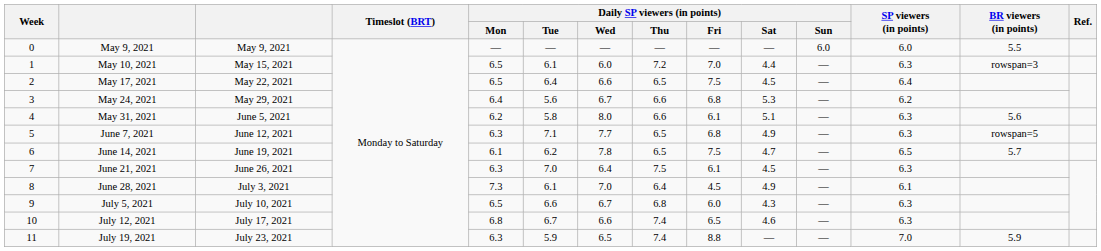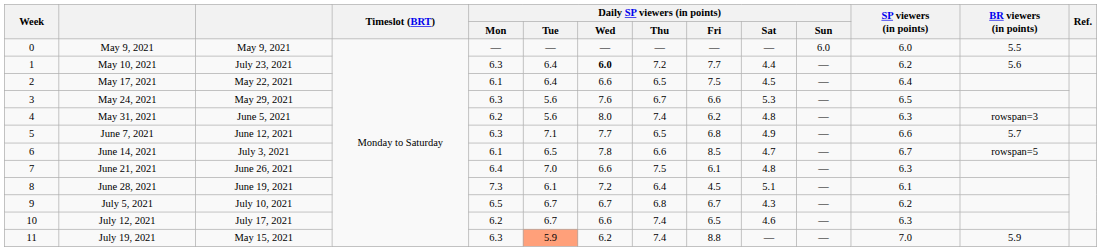May 10, 2021 | column 3: May 15, 2021 -> July 23, 2021
May 10, 2021 | Daily SP viewers (in points) / Mon: 6.5 -> 6.3
May 10, 2021 | Daily SP viewers (in points) / Tue: 6.1 -> 6.4
May 10, 2021 | Daily SP viewers (in points) / Wed: normal -> bold
May 10, 2021 | Daily SP viewers (in points) / Fri: 7.0 -> 7.7
May 10, 2021 | SP viewers (in points): 6.3 -> 6.2
May 10, 2021 | BR viewers (in points): rowspan=3 -> 5.6
May 17, 2021 | Daily SP viewers (in points) / Mon: 6.5 -> 6.1
May 24, 2021 | Daily SP viewers (in points) / Mon: 6.4 -> 6.3
May 24, 2021 | Daily SP viewers (in points) / Wed: 6.7 -> 7.6
May 24, 2021 | Daily SP viewers (in points) / Thu: 6.6 -> 6.7
May 24, 2021 | Daily SP viewers (in points) / Fri: 6.8 -> 6.6
May 24, 2021 | SP viewers (in points): 6.2 -> 6.5
May 31, 2021 | Daily SP viewers (in points) / Tue: 5.8 -> 5.6
May 31, 2021 | Daily SP viewers (in points) / Thu: 6.6 -> 7.4
May 31, 2021 | Daily SP viewers (in points) / Fri: 6.1 -> 6.2
May 31, 2021 | Daily SP viewers (in points) / Sat: 5.1 -> 4.8
May 31, 2021 | BR viewers (in points): 5.6 -> rowspan=3
June 7, 2021 | SP viewers (in points): 6.3 -> 6.6
June 7, 2021 | BR viewers (in points): rowspan=5 -> 5.7
June 14, 2021 | column 3: June 19, 2021 -> July 3, 2021
June 14, 2021 | Daily SP viewers (in points) / Tue: 6.2 -> 6.5
June 14, 2021 | Daily SP viewers (in points) / Thu: 6.5 -> 6.6
June 14, 2021 | Daily SP viewers (in points) / Fri: 7.5 -> 8.5
June 14, 2021 | SP viewers (in points): 6.5 -> 6.7
June 14, 2021 | BR viewers (in points): 5.7 -> rowspan=5
June 21, 2021 | Daily SP viewers (in points) / Mon: 6.3 -> 6.4
June 21, 2021 | Daily SP viewers (in points) / Wed: 6.4 -> 6.6
June 21, 2021 | Daily SP viewers (in points) / Sat: 4.5 -> 4.8
June 28, 2021 | column 3: July 3, 2021 -> June 19, 2021
June 28, 2021 | Daily SP viewers (in points) / Wed: 7.0 -> 7.2
June 28, 2021 | Daily SP viewers (in points) / Sat: 4.9 -> 5.1
July 5, 2021 | Daily SP viewers (in points) / Tue: 6.6 -> 6.7
July 5, 2021 | Daily SP viewers (in points) / Fri: 6.0 -> 6.7
July 5, 2021 | SP viewers (in points): 6.3 -> 6.2
July 12, 2021 | Daily SP viewers (in points) / Mon: 6.8 -> 6.2
July 19, 2021 | column 3: July 23, 2021 -> May 15, 2021
July 19, 2021 | Daily SP viewers (in points) / Tue: no background -> lightsalmon background
July 19, 2021 | Daily SP viewers (in points) / Wed: 6.5 -> 6.2
